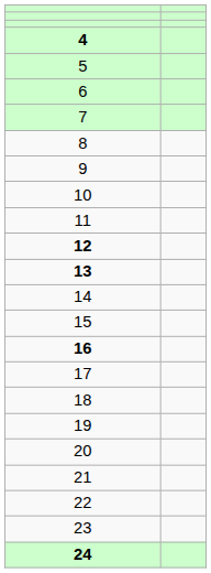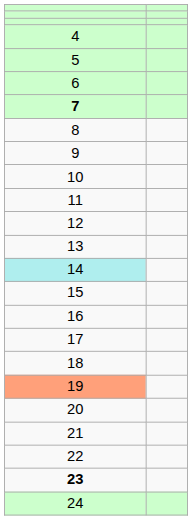row 4 | column 1: bold -> normal
row 7 | column 1: normal -> bold
row 12 | column 1: bold -> normal
row 13 | column 1: bold -> normal
row 14 | column 1: no background -> paleturquoise background
row 16 | column 1: bold -> normal
row 19 | column 1: no background -> lightsalmon background
row 23 | column 1: normal -> bold
row 24 | column 1: bold -> normal
